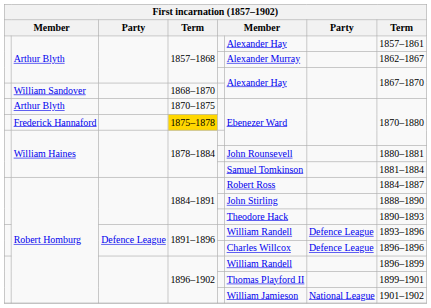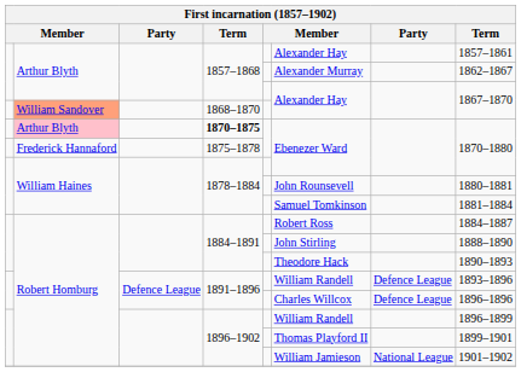1868–1870 | column 2: no background -> lightsalmon background
1870–1875 | column 2: no background -> pink background
1870–1875 | column 4: normal -> bold
1875–1878 | column 4: gold background -> no background
